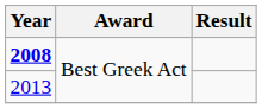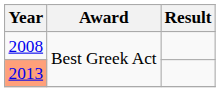2008 | Year: bold -> normal
2013 | Year: no background -> lightsalmon background
